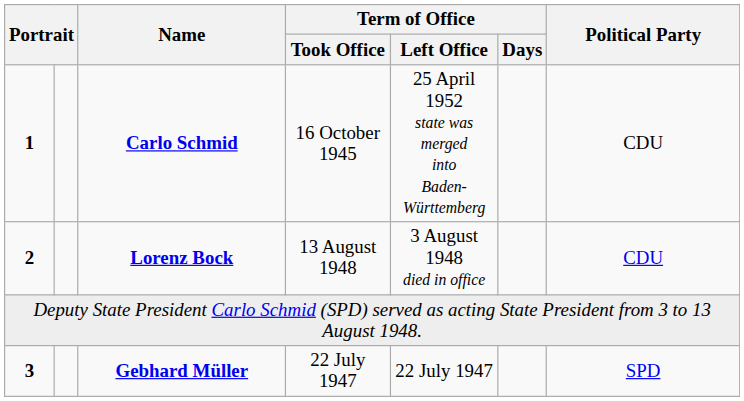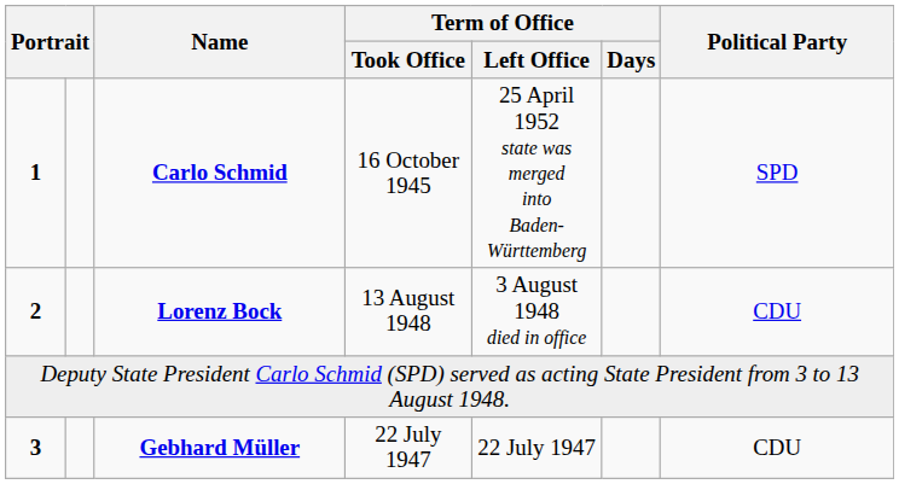Carlo Schmid | Political Party: CDU -> SPD
Gebhard Müller | Political Party: SPD -> CDU
